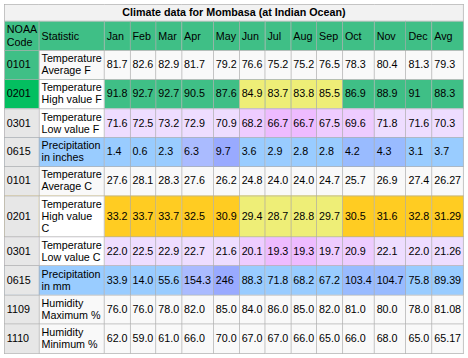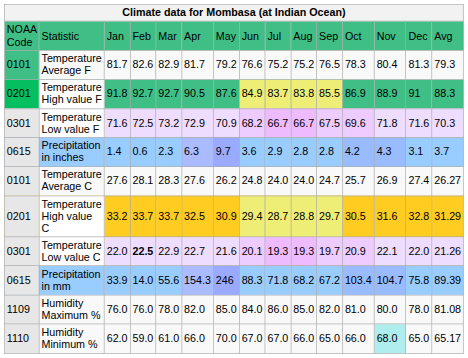Temperature Low value C | column 4: normal -> bold
Humidity Minimum % | column 13: no background -> paleturquoise background
